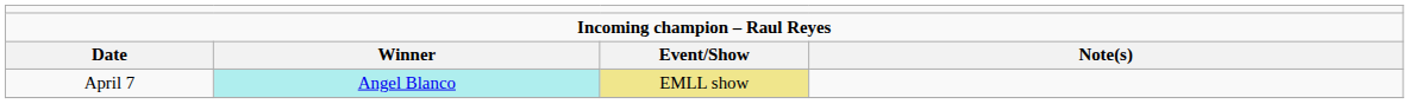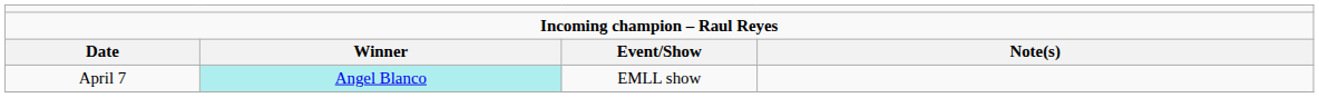April 7 | column 3: khaki background -> no background
